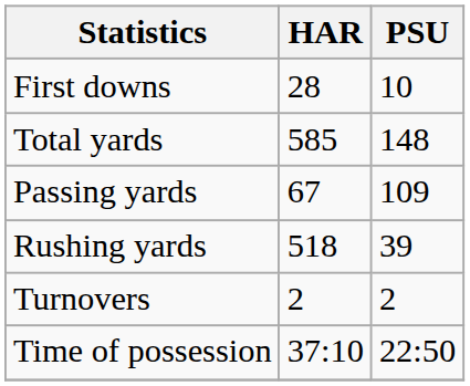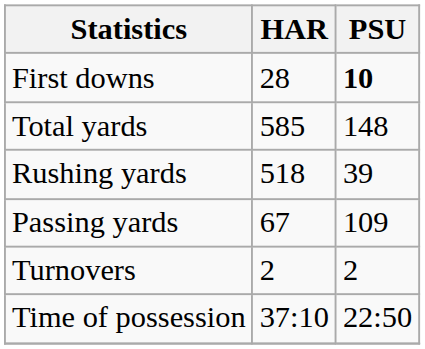First downs | PSU: normal -> bold
rows swapped: Rushing yards <-> Passing yards
